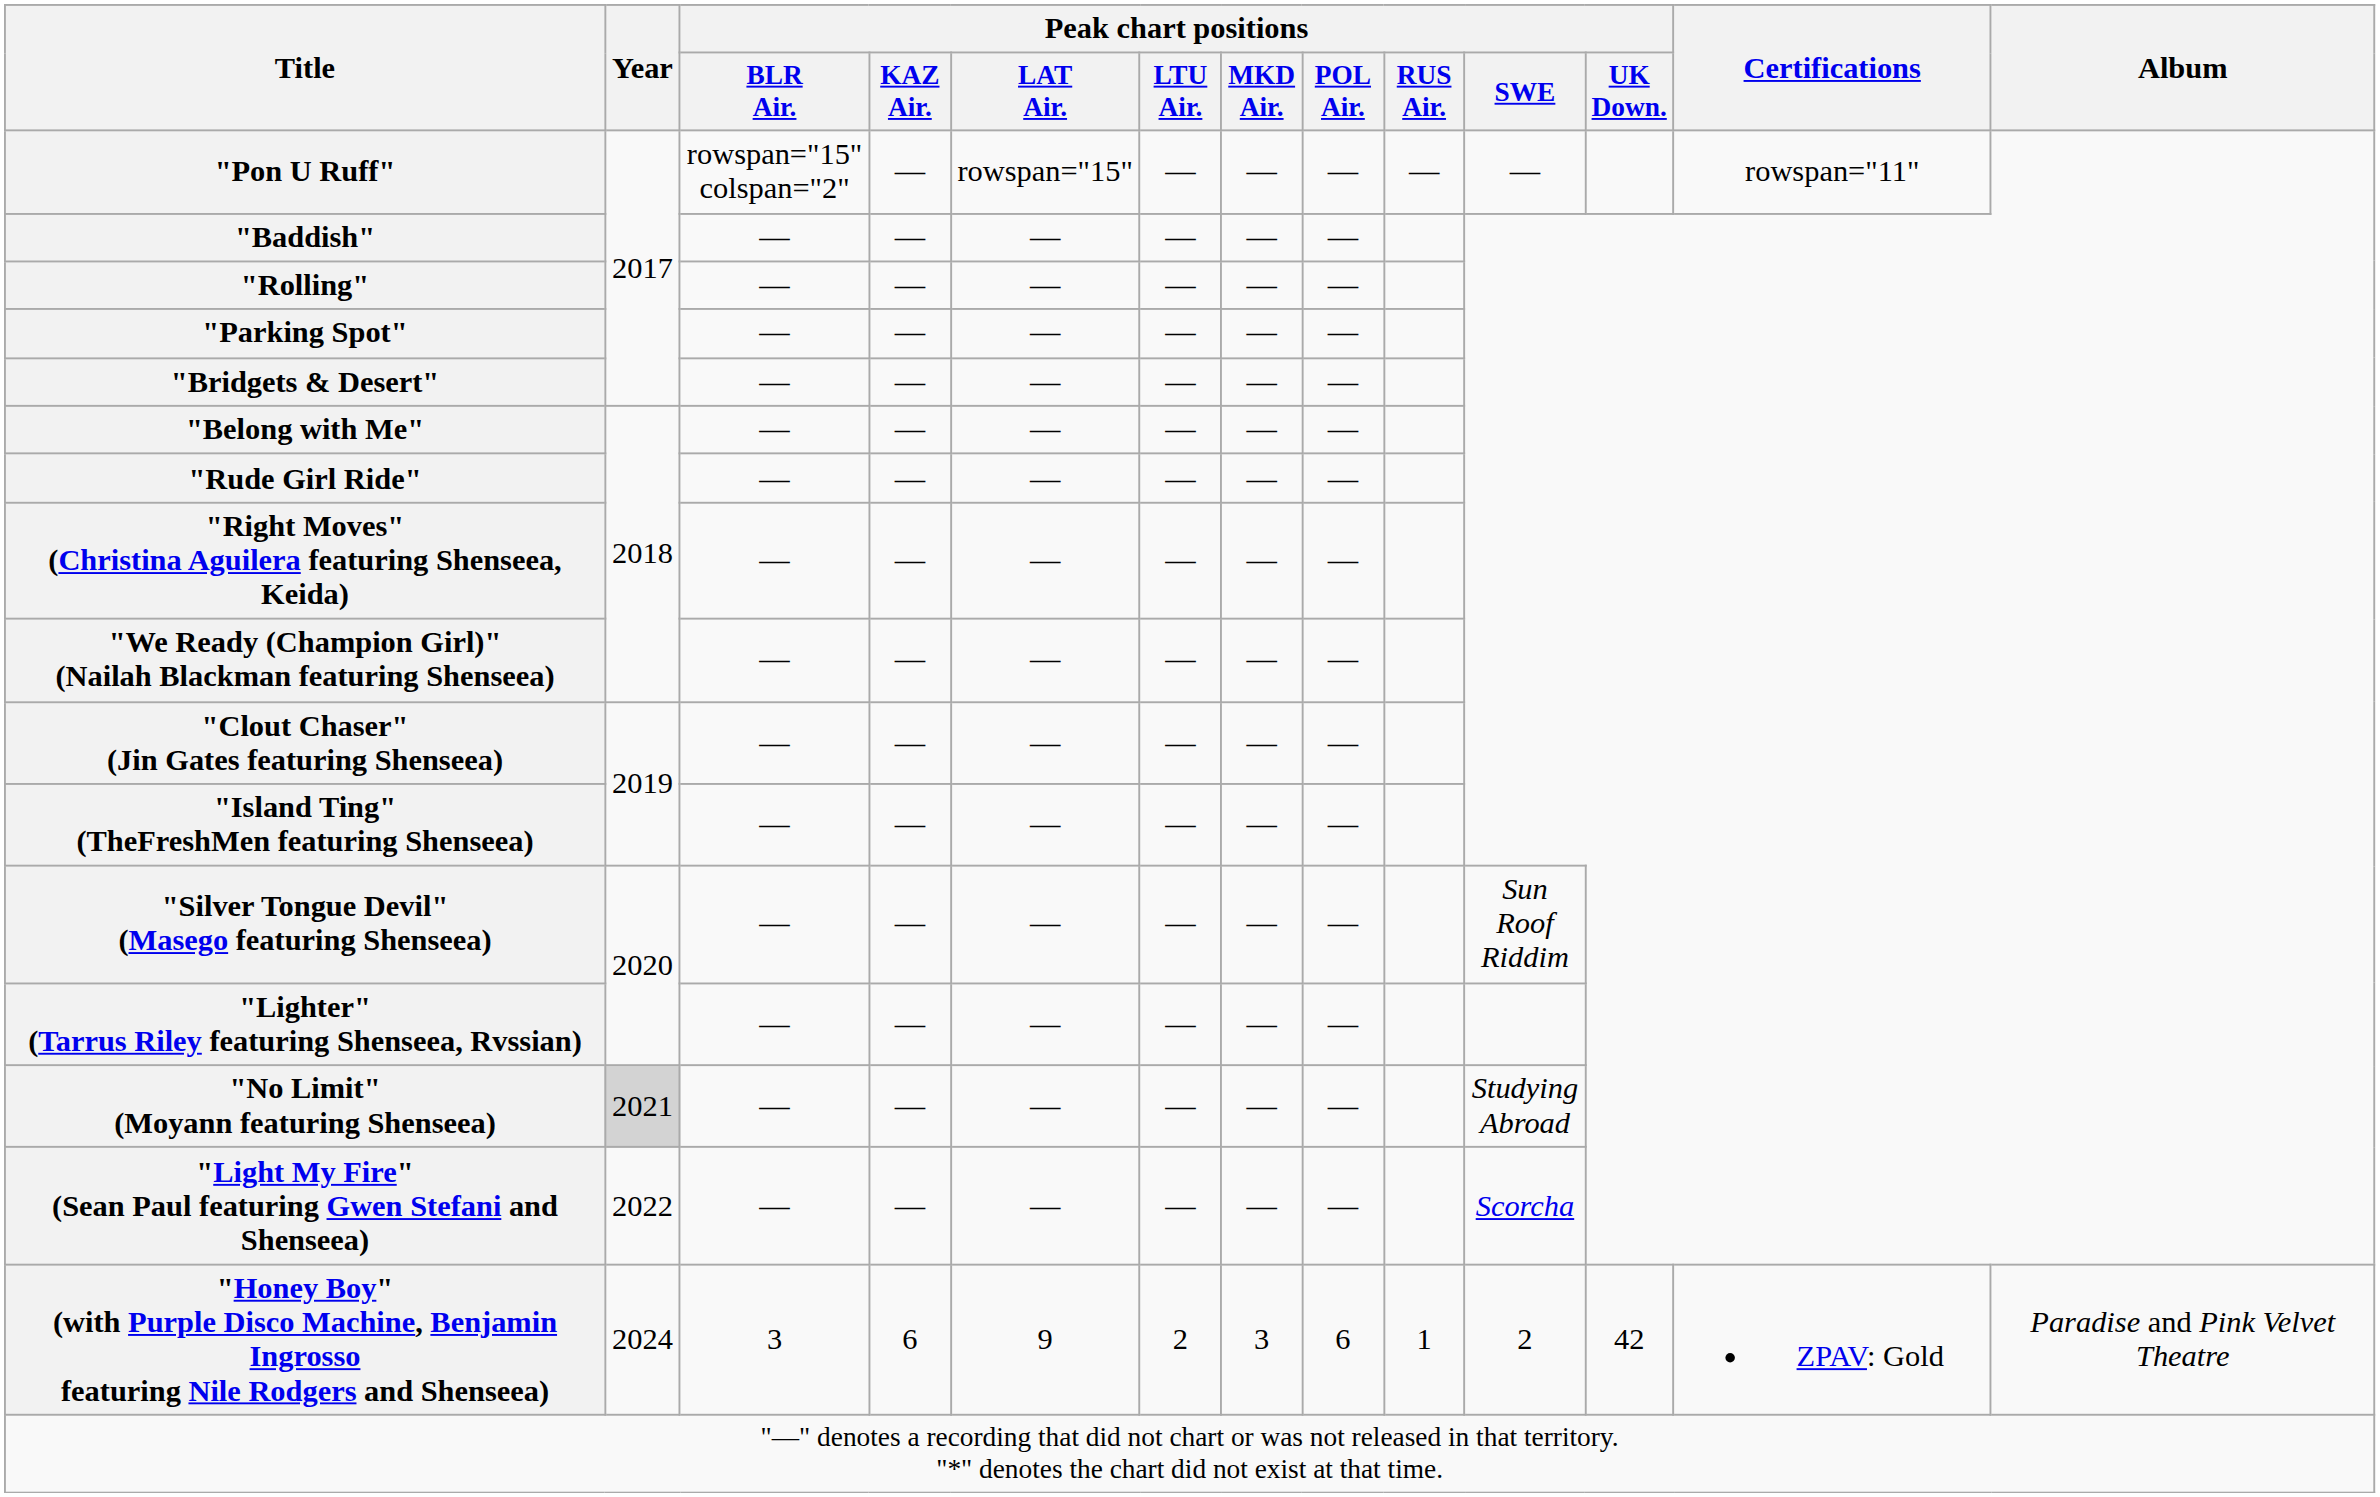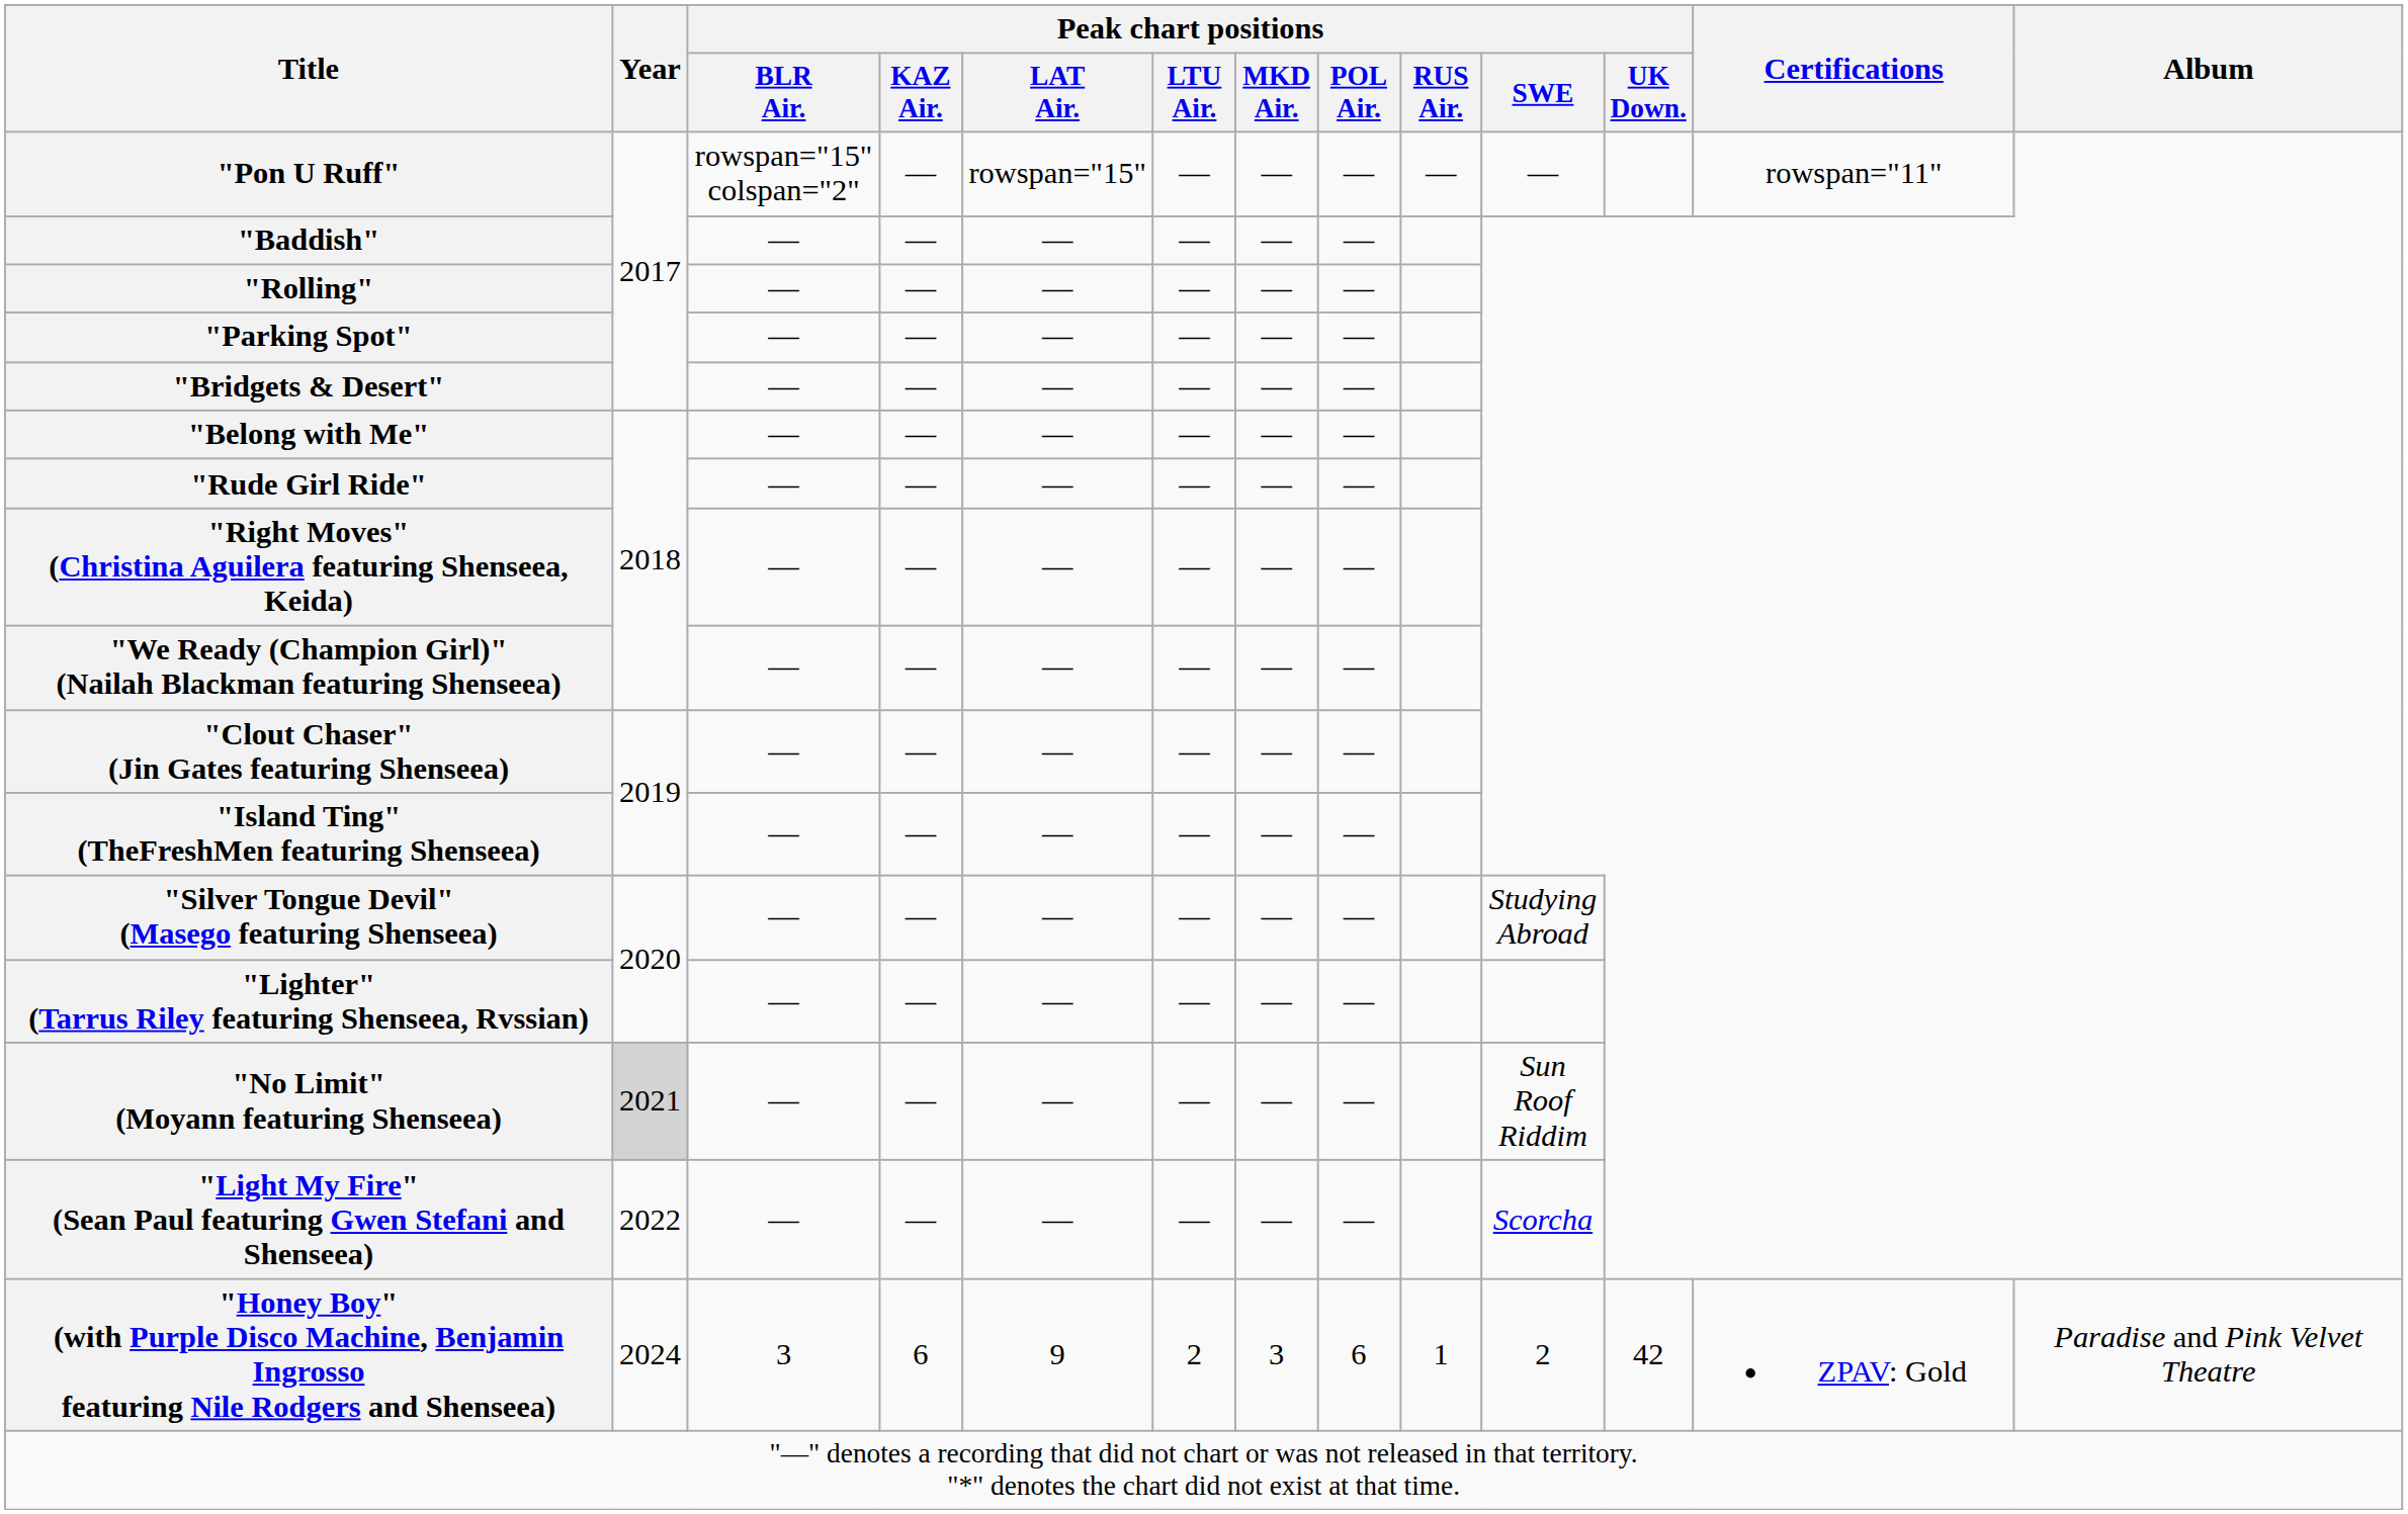"Silver Tongue Devil" (Masego featuring Shenseea) | Peak chart positions / SWE: Sun Roof Riddim -> Studying Abroad
"No Limit" (Moyann featuring Shenseea) | Peak chart positions / SWE: Studying Abroad -> Sun Roof Riddim
